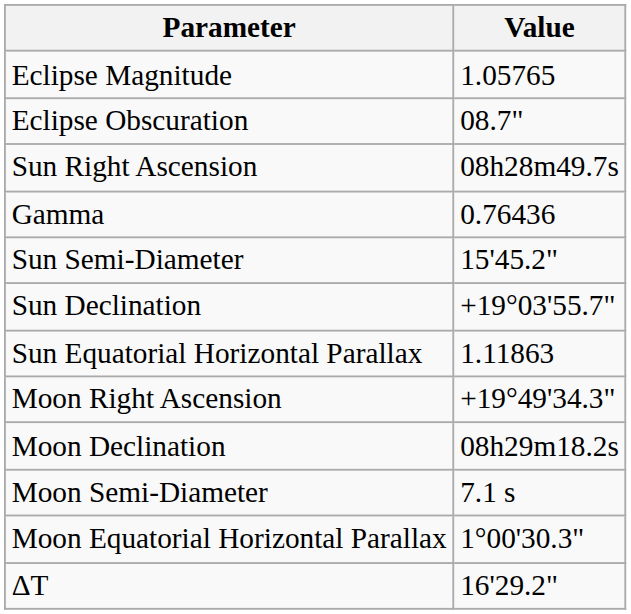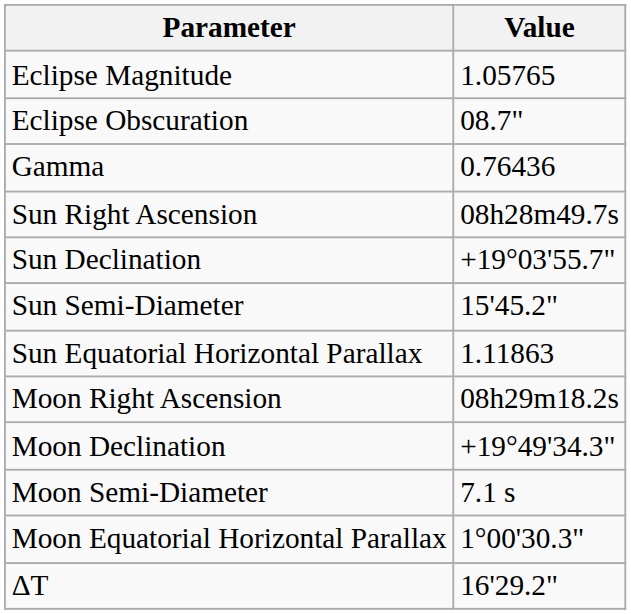rows swapped: Gamma <-> Sun Right Ascension
rows swapped: Sun Declination <-> Sun Semi-Diameter
Moon Right Ascension | Value: +19°49'34.3" -> 08h29m18.2s
Moon Declination | Value: 08h29m18.2s -> +19°49'34.3"
